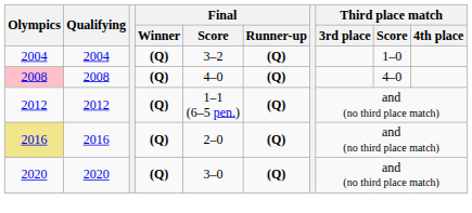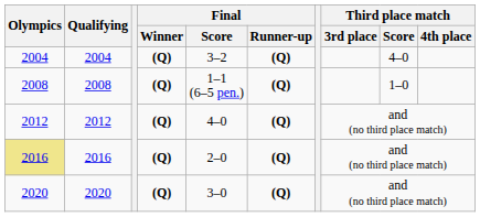row 3 | Third place match / Score: 1–0 -> 4–0
row 4 | Olympics: pink background -> no background
row 4 | Final / Score: 4–0 -> 1–1 (6–5 pen.)
row 4 | Third place match / Score: 4–0 -> 1–0
row 5 | Final / Score: 1–1 (6–5 pen.) -> 4–0
